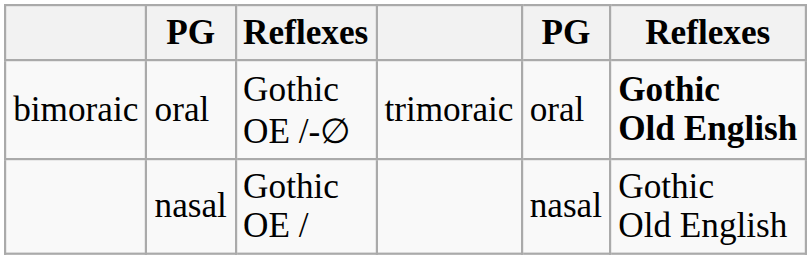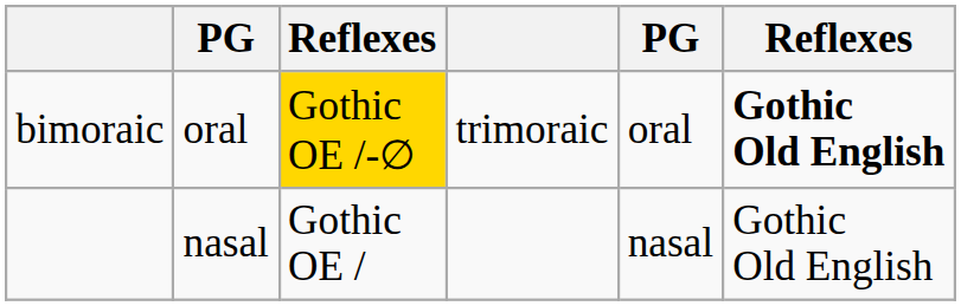bimoraic | column 3: no background -> gold background
